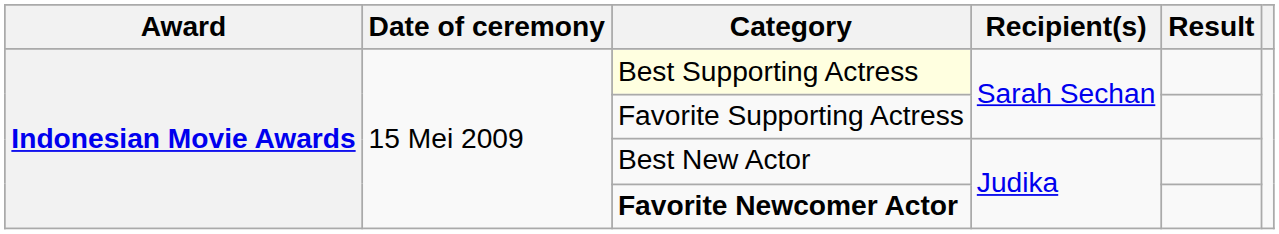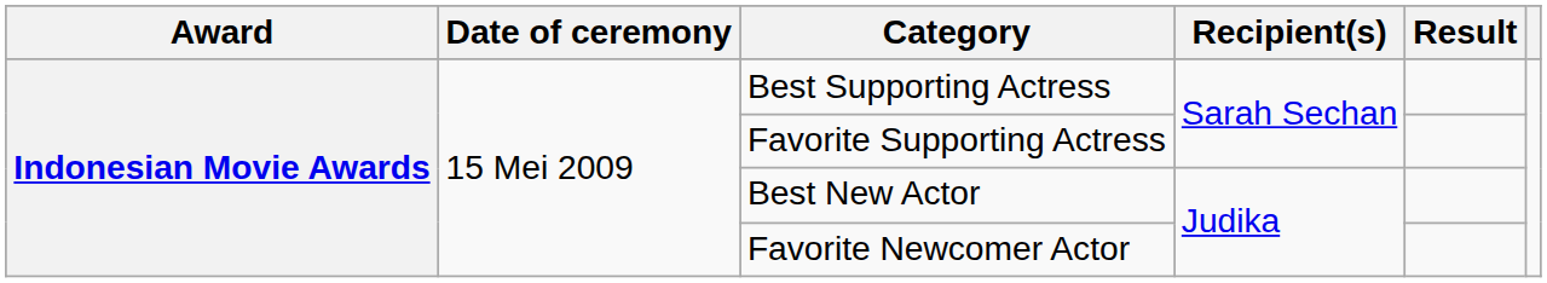Best Supporting Actress | Category: lightyellow background -> no background
Favorite Newcomer Actor | Category: bold -> normal
